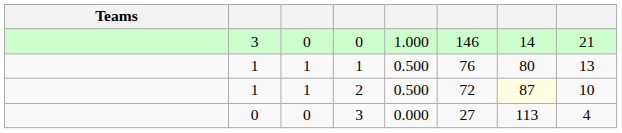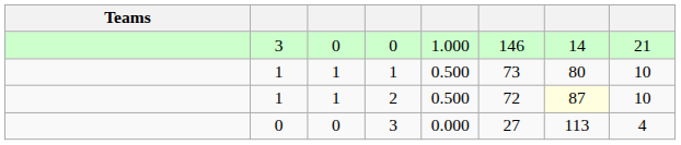row 3 | column 6: 76 -> 73
row 3 | column 8: 13 -> 10
